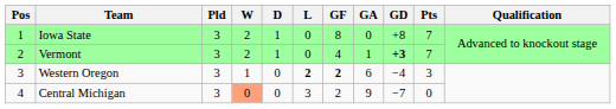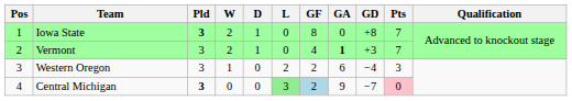Iowa State | Pld: normal -> bold
Vermont | GA: normal -> bold
Vermont | GD: bold -> normal
Western Oregon | L: bold -> normal
Western Oregon | GF: bold -> normal
Central Michigan | Pld: normal -> bold
Central Michigan | W: lightsalmon background -> no background
Central Michigan | L: no background -> lightgreen background
Central Michigan | GF: no background -> lightblue background
Central Michigan | Pts: no background -> pink background
